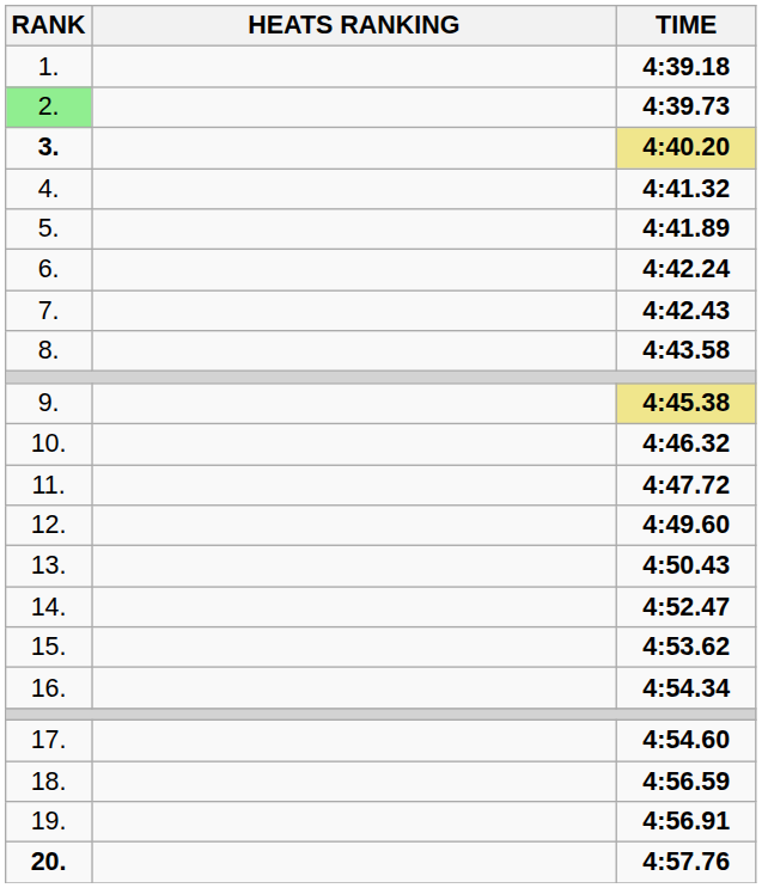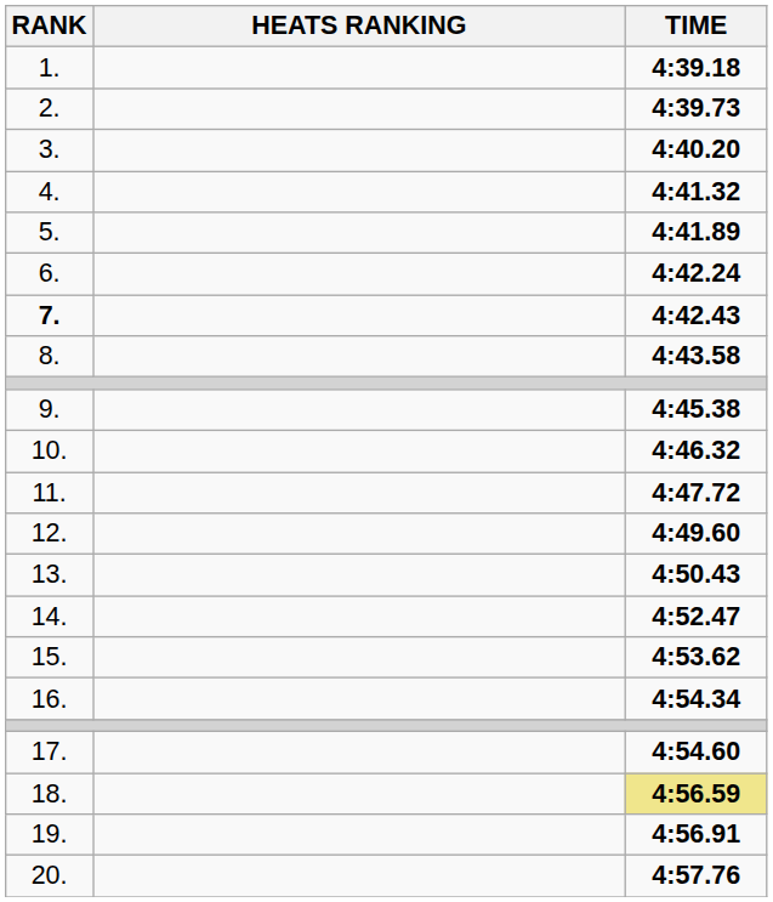2. | RANK: lightgreen background -> no background
3. | RANK: bold -> normal
3. | TIME: khaki background -> no background
7. | RANK: normal -> bold
9. | TIME: khaki background -> no background
18. | TIME: no background -> khaki background
20. | RANK: bold -> normal
